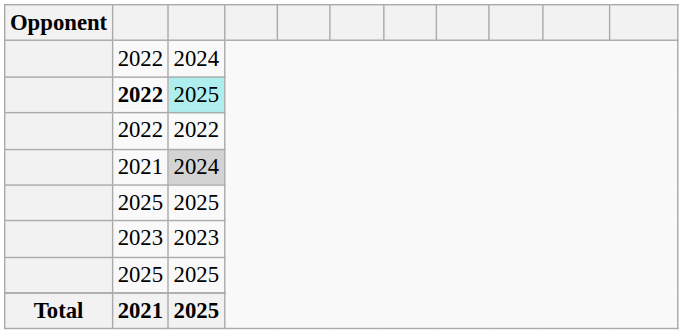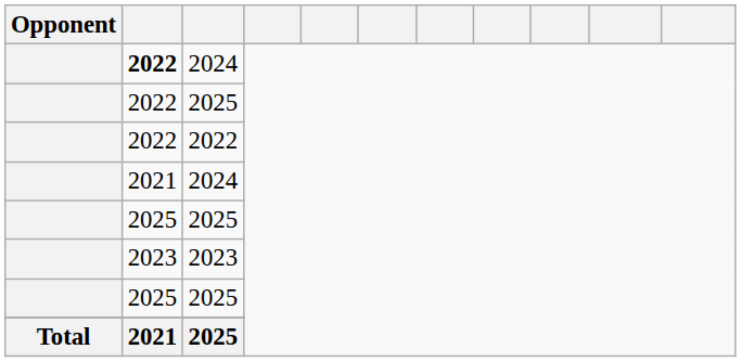2022 / 2024 | column 2: normal -> bold
2022 / 2025 | column 2: bold -> normal
2022 / 2025 | column 3: paleturquoise background -> no background
2021 / 2024 | column 3: lightgrey background -> no background
